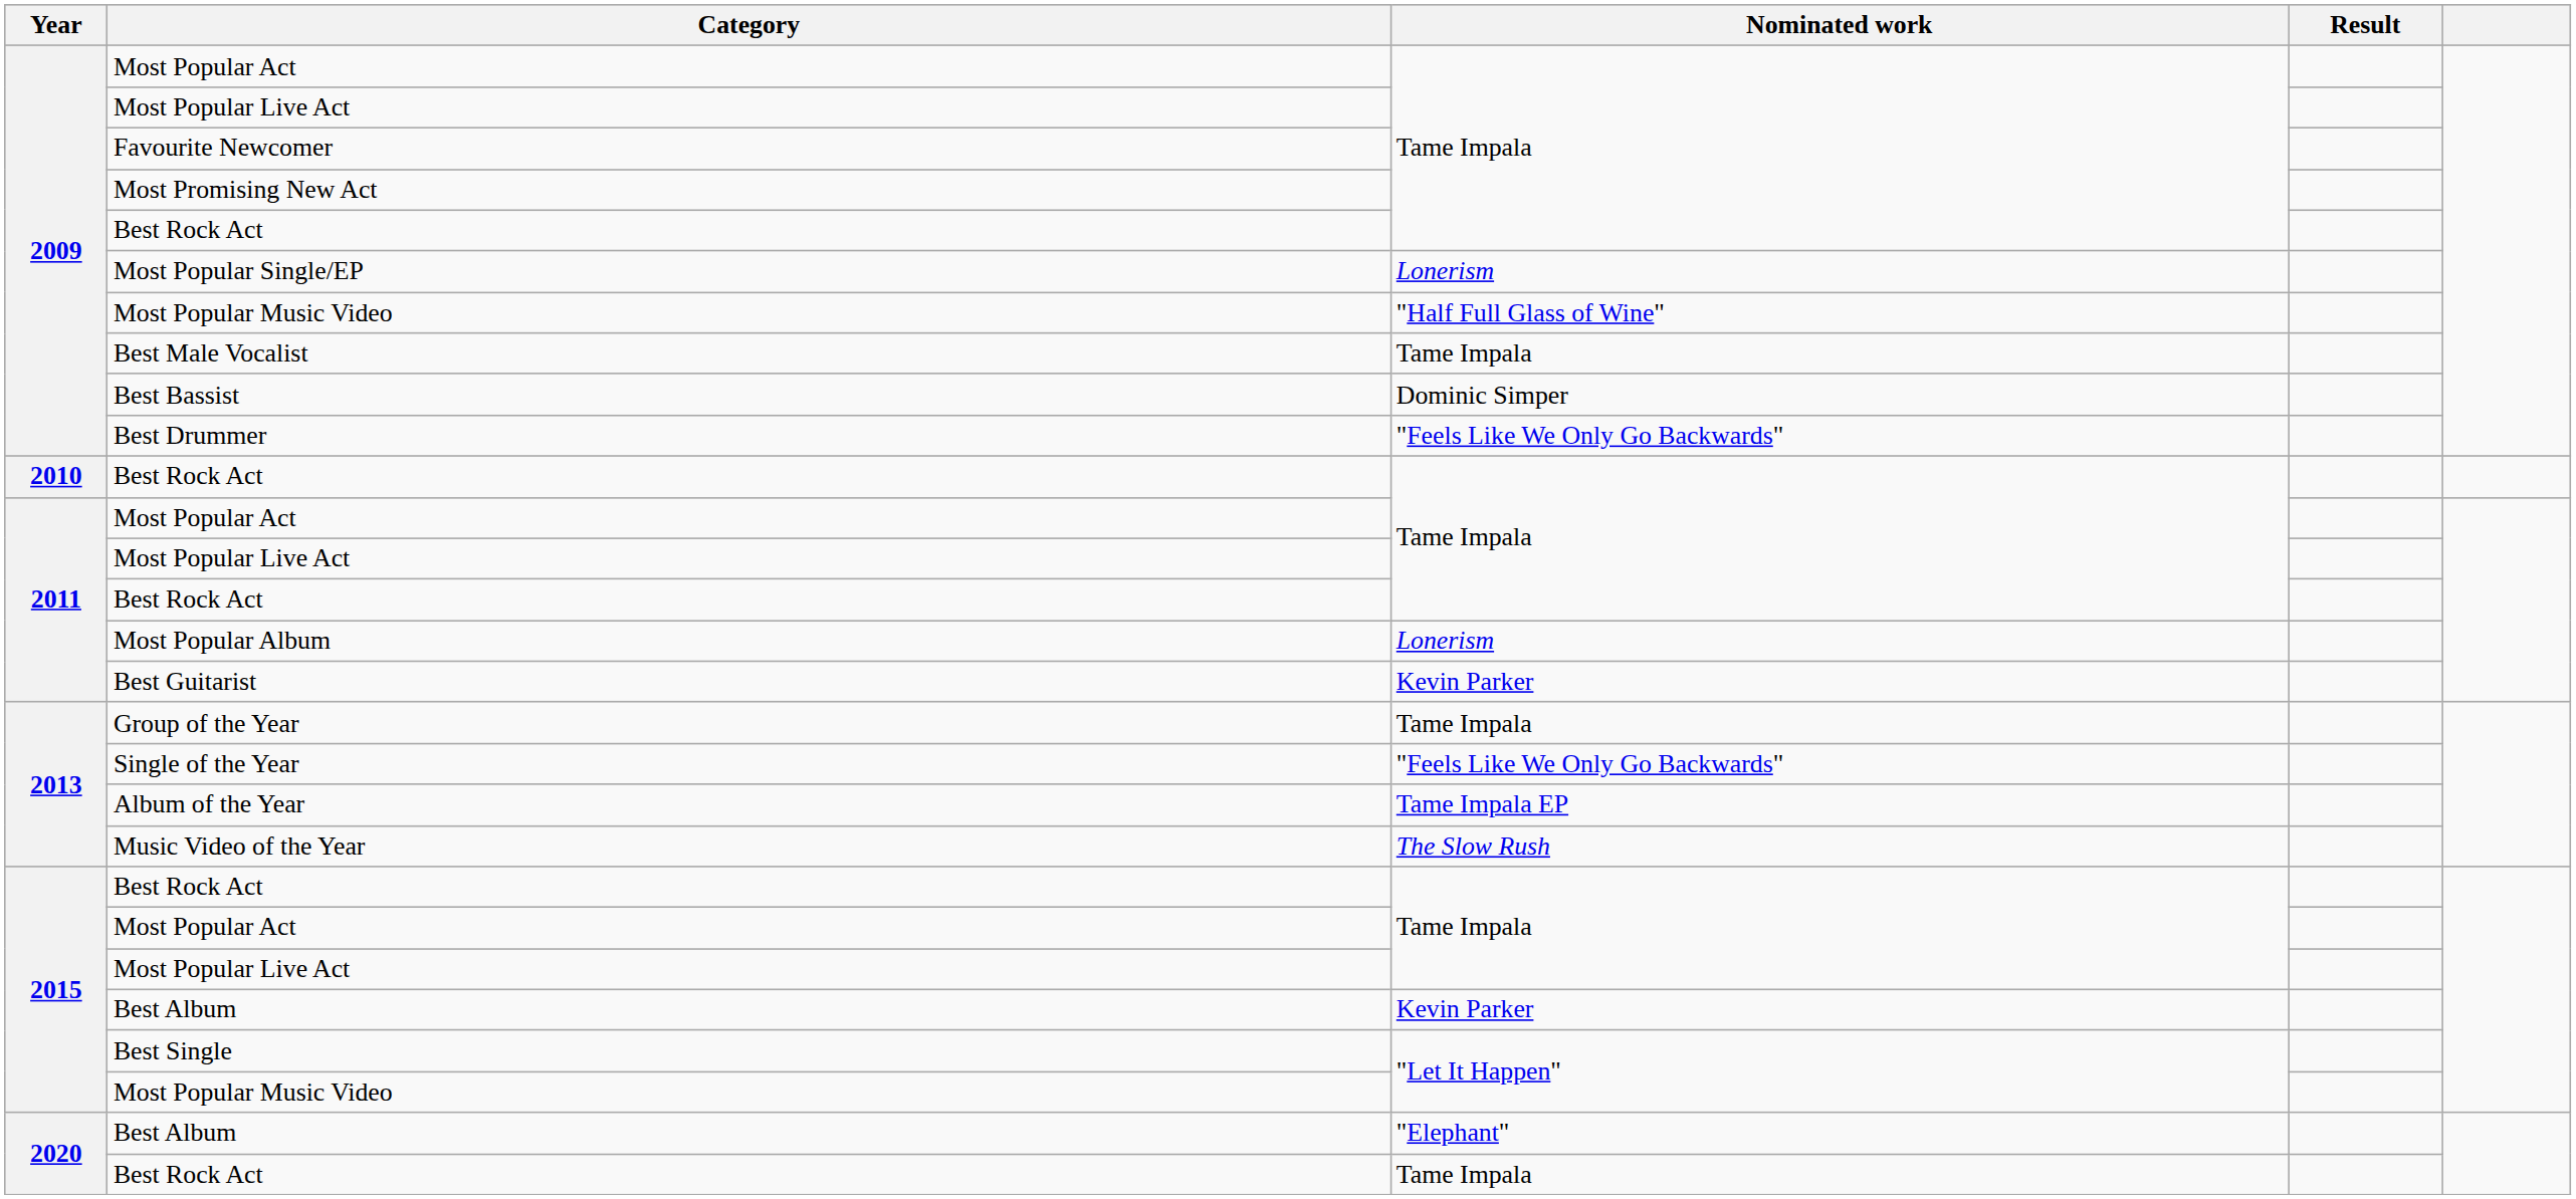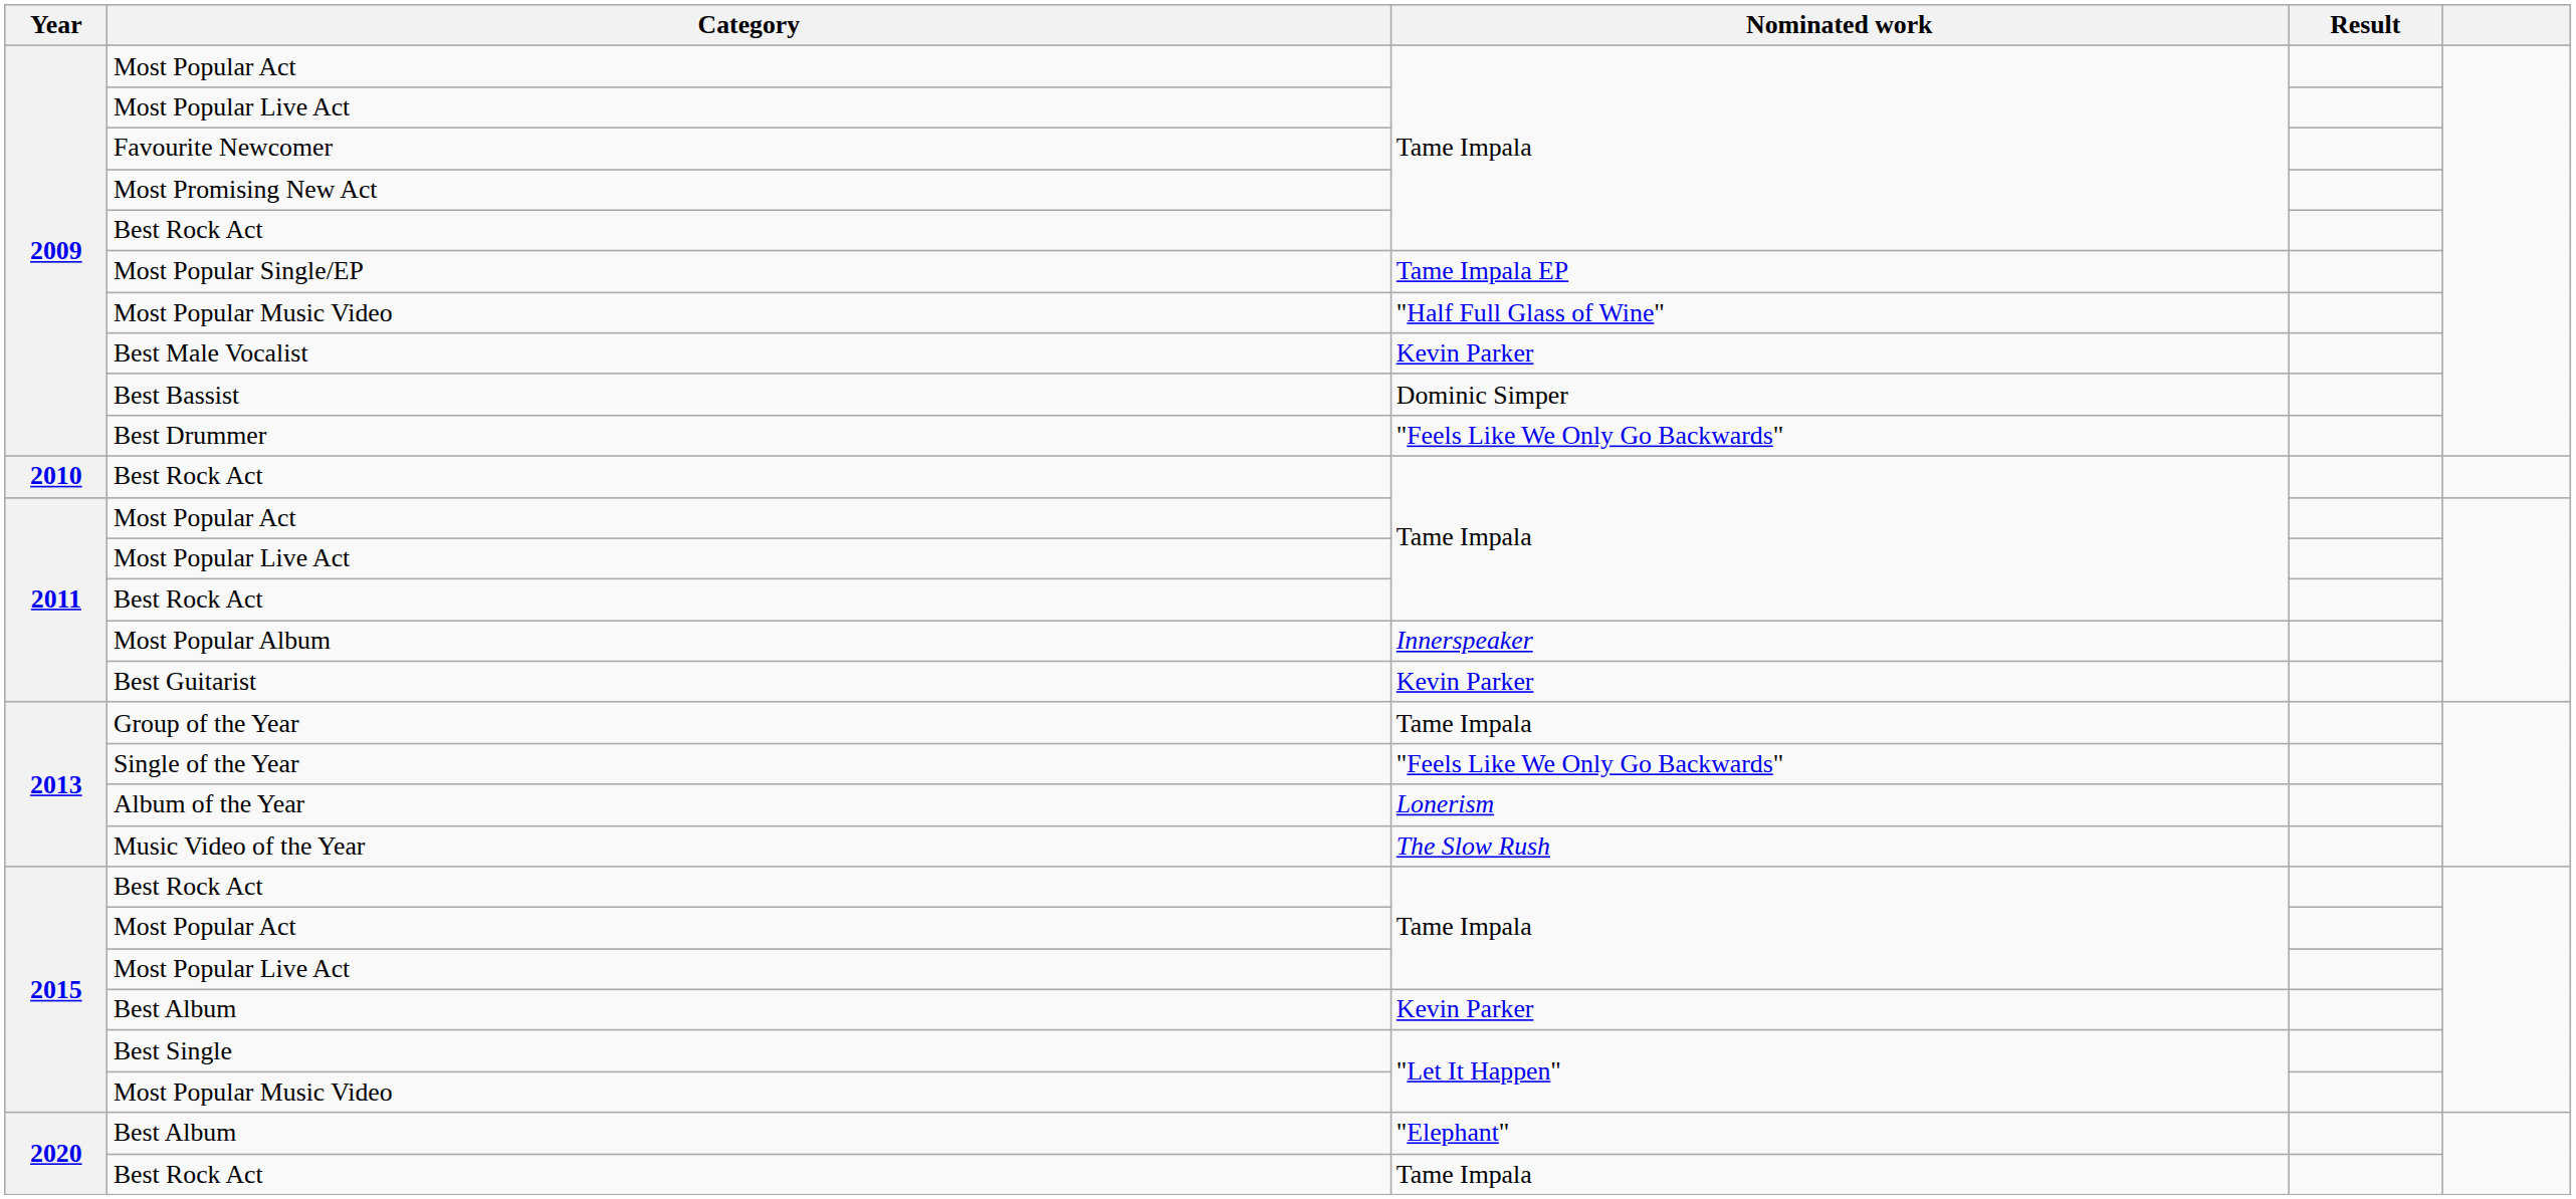Most Popular Single/EP | Nominated work: Lonerism -> Tame Impala EP
Best Male Vocalist | Nominated work: Tame Impala -> Kevin Parker
Most Popular Album | Nominated work: Lonerism -> Innerspeaker
Album of the Year | Nominated work: Tame Impala EP -> Lonerism
